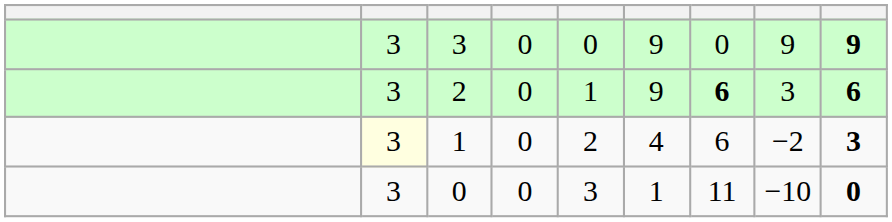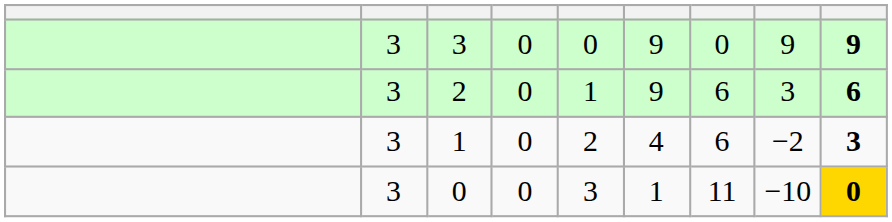row 3 | column 7: bold -> normal
row 4 | column 2: lightyellow background -> no background
row 5 | column 9: no background -> gold background
